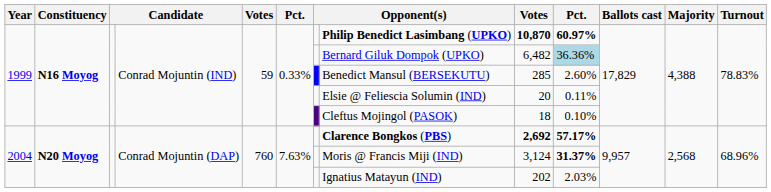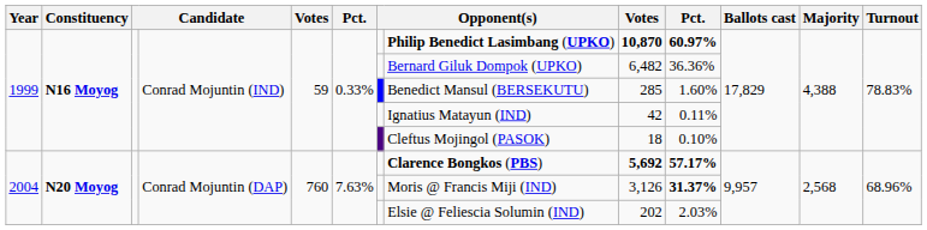row 3 | column 10: lightblue background -> no background
row 4 | column 10: 2.60% -> 1.60%
row 5 | column 8: Elsie @ Feliescia Solumin (IND) -> Ignatius Matayun (IND)
row 5 | column 9: 20 -> 42
row 7 | column 9: 2,692 -> 5,692
row 8 | column 9: 3,124 -> 3,126
row 9 | column 8: Ignatius Matayun (IND) -> Elsie @ Feliescia Solumin (IND)
